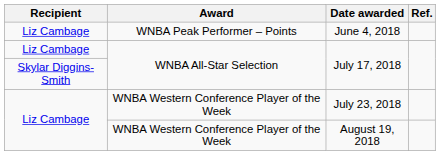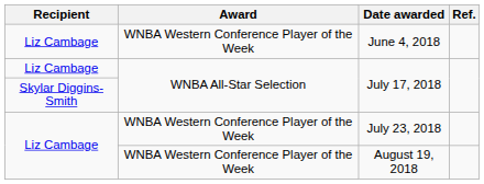June 4, 2018 | Award: WNBA Peak Performer – Points -> WNBA Western Conference Player of the Week
